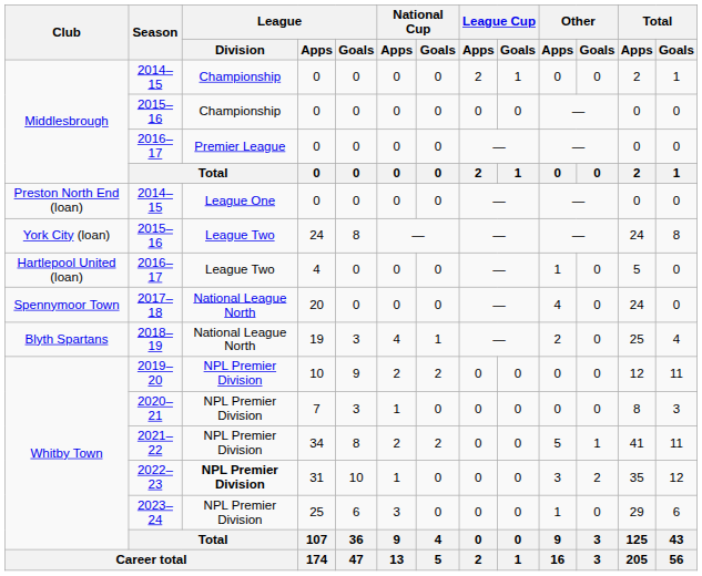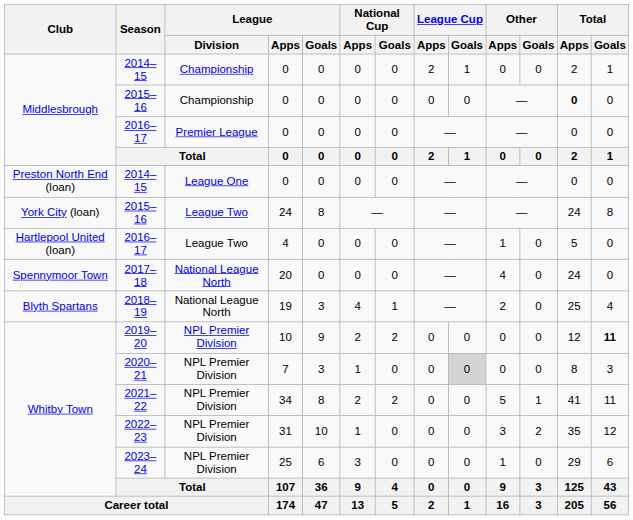Middlesbrough / 2015–16 | Total / Apps: normal -> bold
2019–20 | Total / Goals: normal -> bold
2020–21 | League Cup / Goals: no background -> lightgrey background
2022–23 | League / Division: bold -> normal
